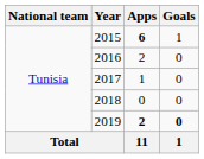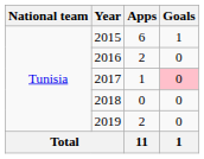2015 | Apps: bold -> normal
2017 | Goals: no background -> pink background
2019 | Apps: bold -> normal
2019 | Goals: bold -> normal
